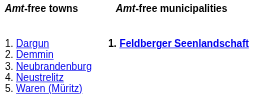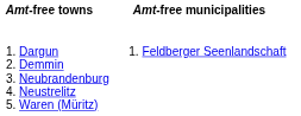Dargun Demmin Neubrandenburg Neustrelitz Waren (Müritz) | Amt-free municipalities: bold -> normal
